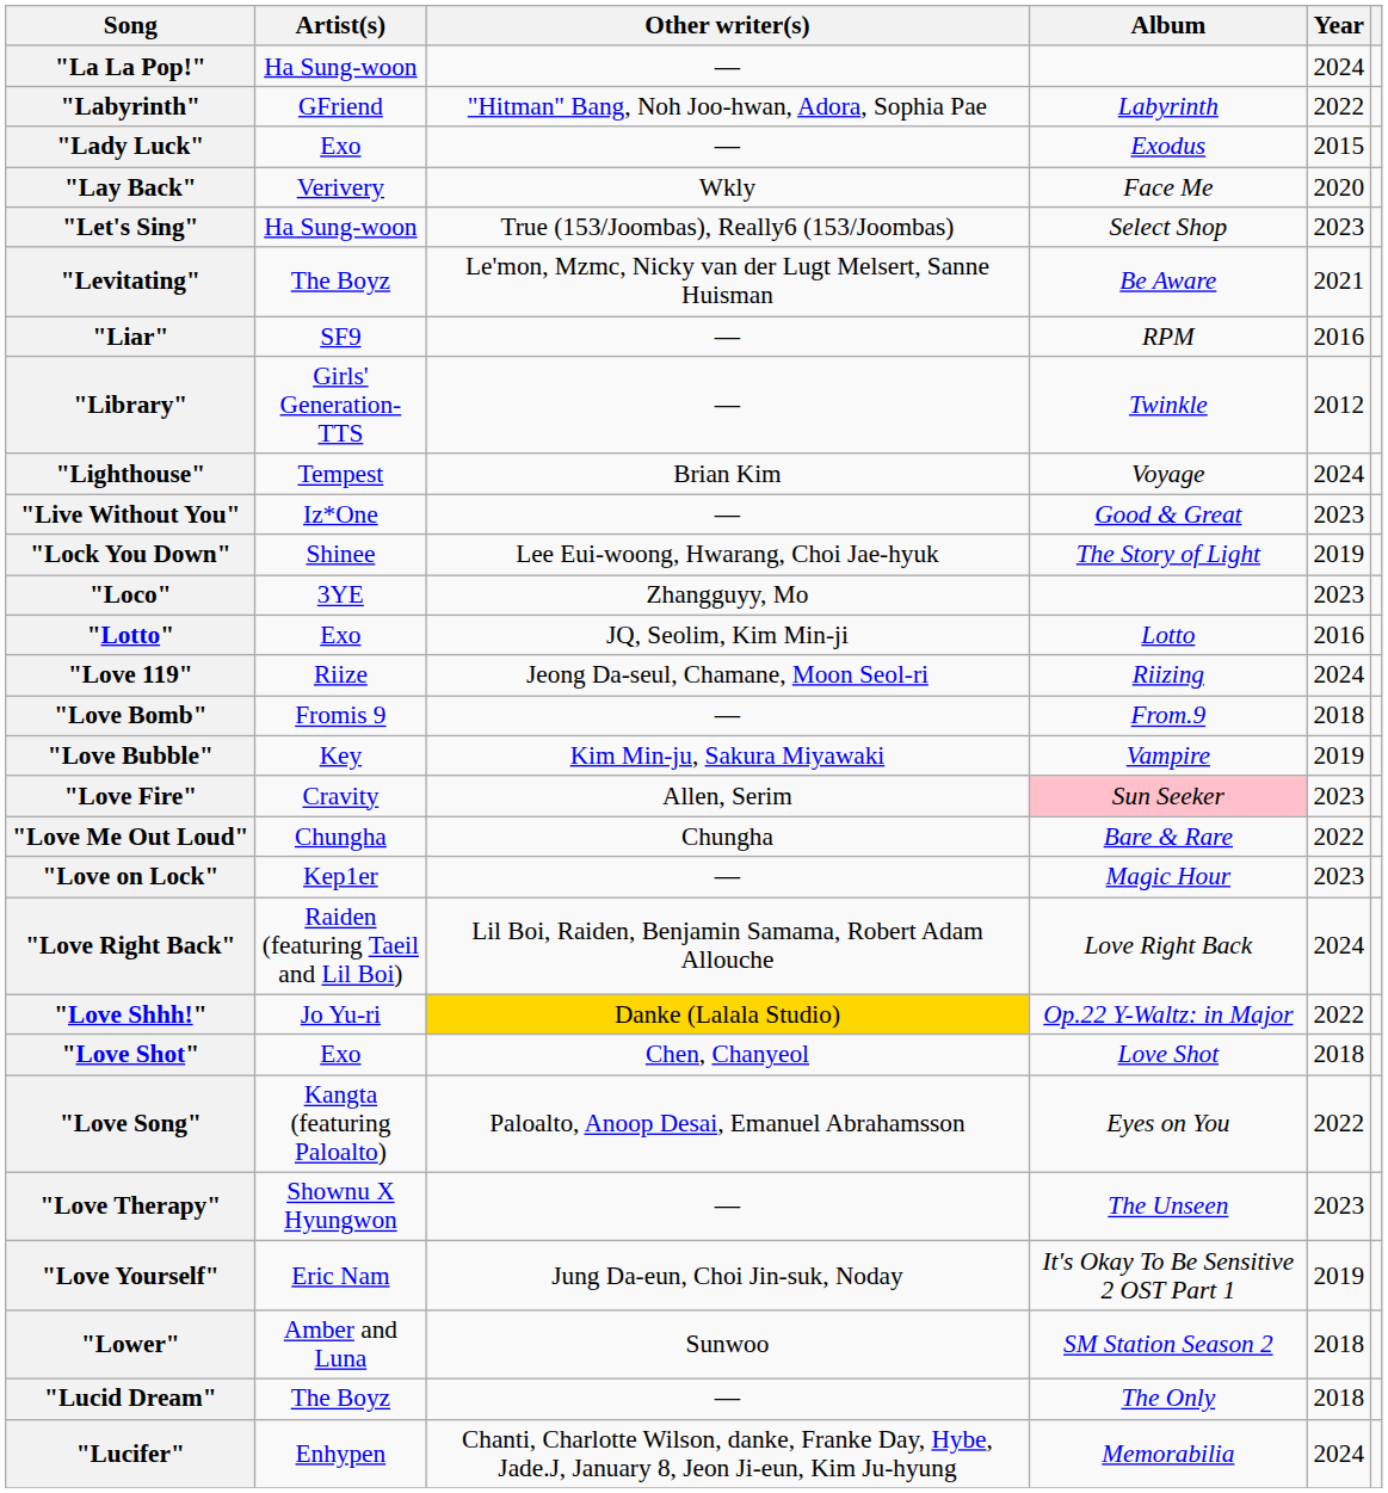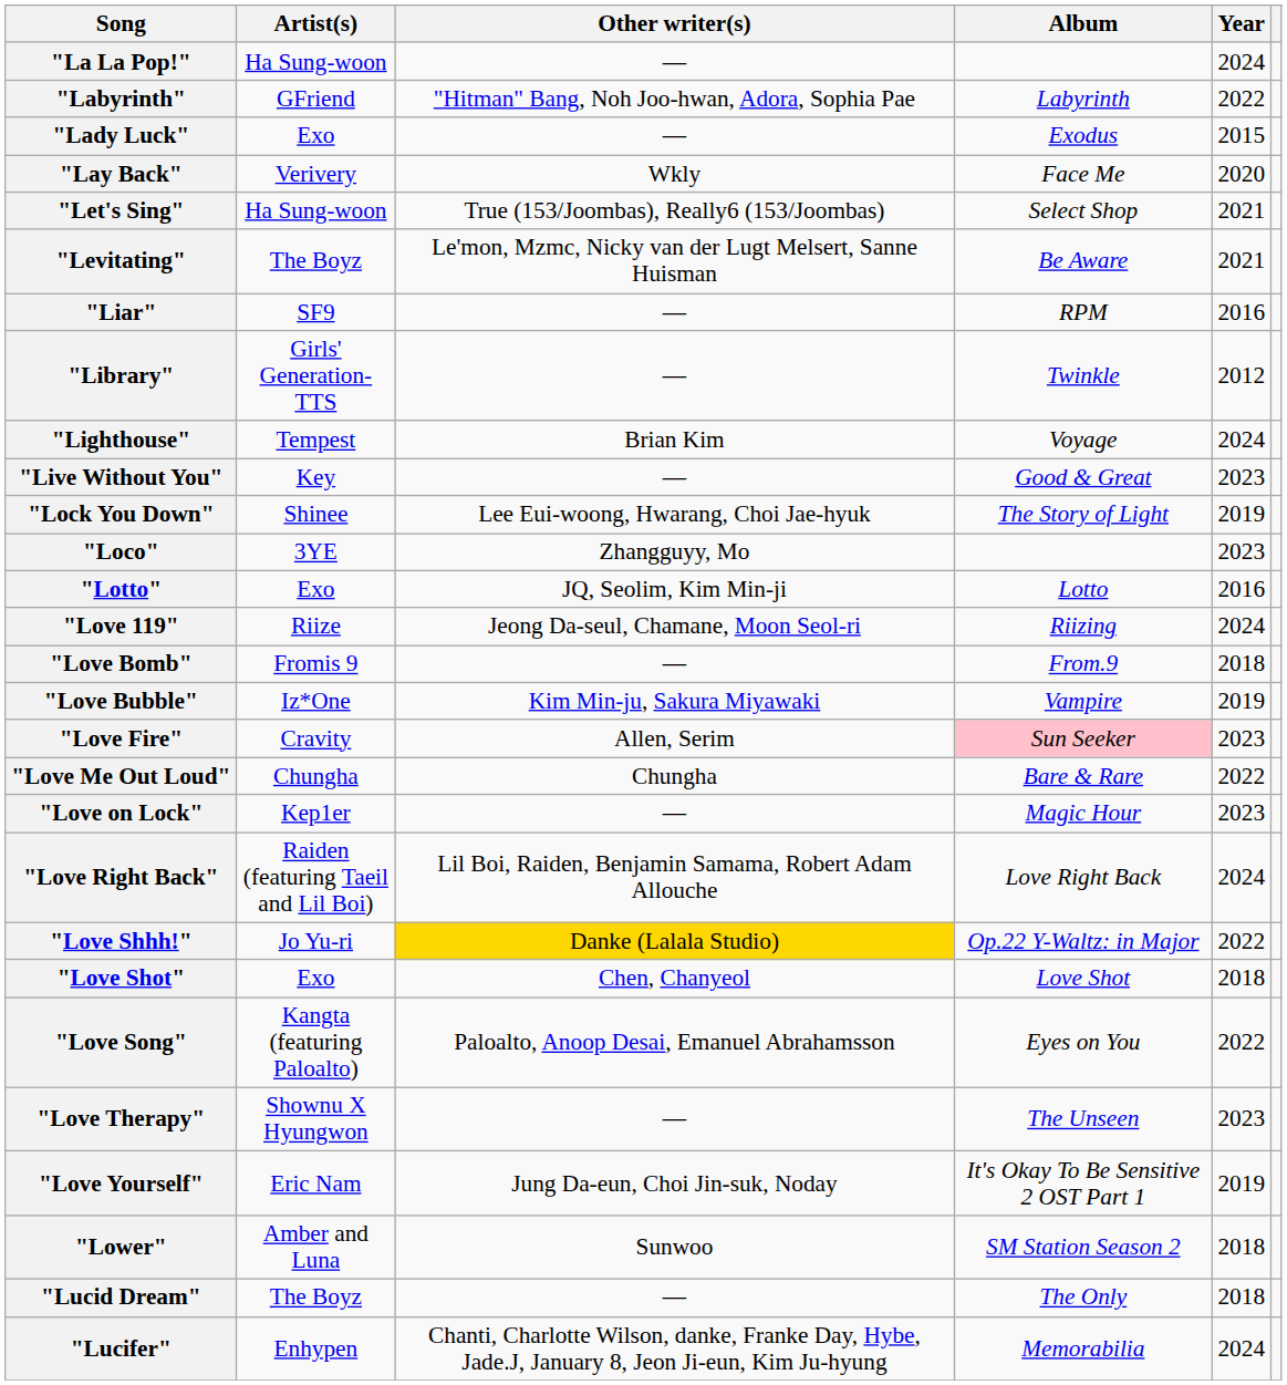"Let's Sing" | Year: 2023 -> 2021
"Live Without You" | Artist(s): Iz*One -> Key
"Love Bubble" | Artist(s): Key -> Iz*One
